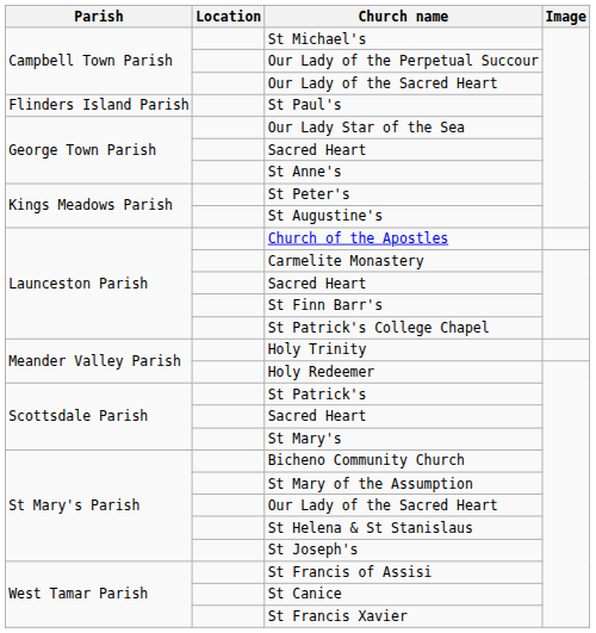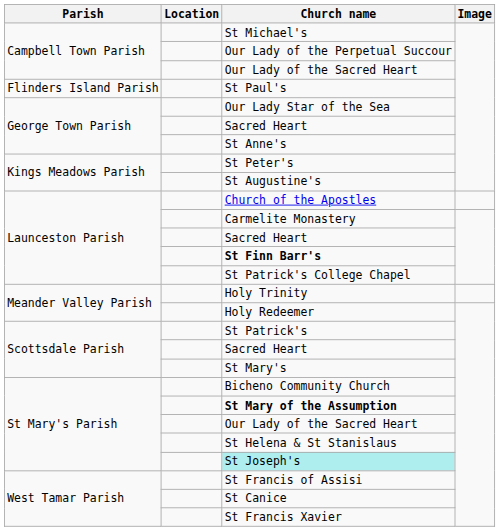St Finn Barr's | Church name: normal -> bold
St Mary of the Assumption | Church name: normal -> bold
St Joseph's | Church name: no background -> paleturquoise background
